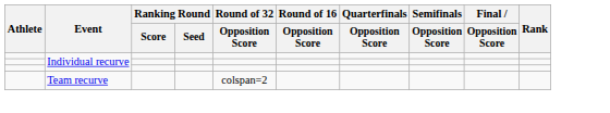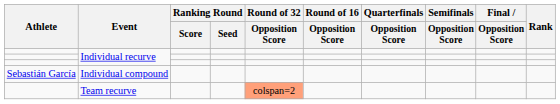+ row: Sebastián García | Individual compound
Team recurve | Round of 32 / Opposition Score: no background -> lightsalmon background
